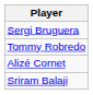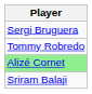row 4 | column 1: no background -> lightgreen background
